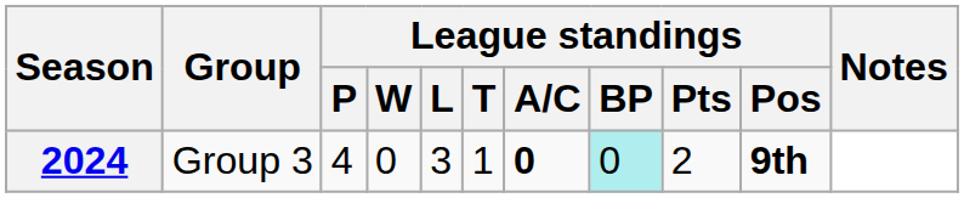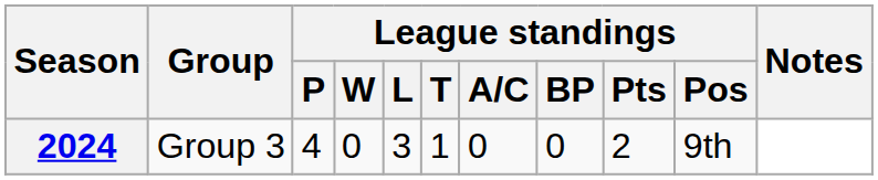2024 | League standings / A/C: bold -> normal
2024 | League standings / BP: paleturquoise background -> no background
2024 | League standings / Pos: bold -> normal
